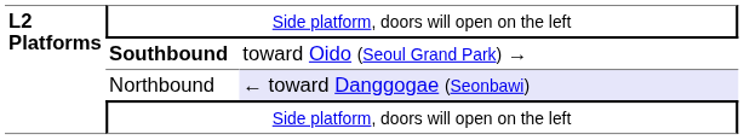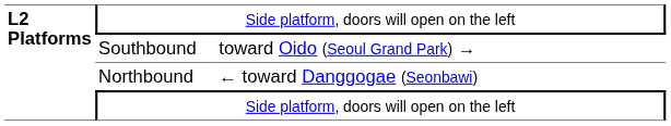Southbound | column 2: bold -> normal
Northbound | column 3: lavender background -> no background
